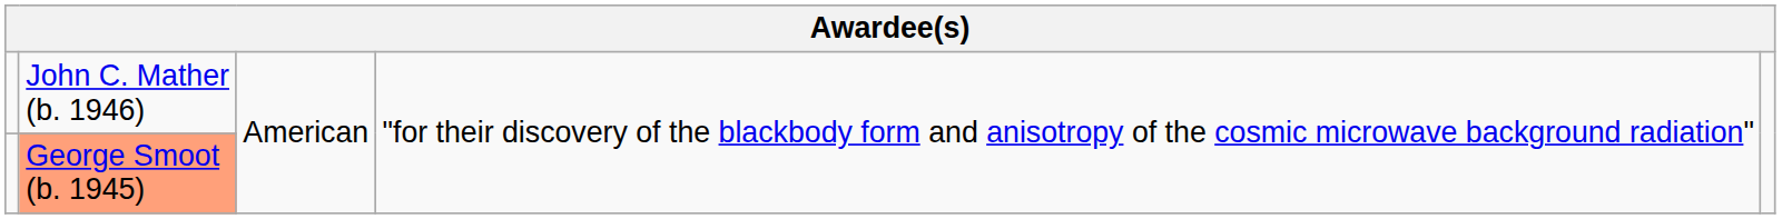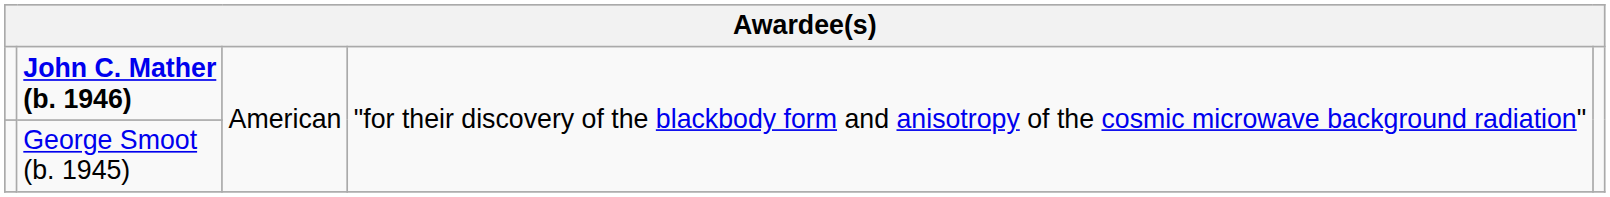John C. Mather (b. 1946) | column 2: normal -> bold
George Smoot (b. 1945) | column 2: lightsalmon background -> no background
